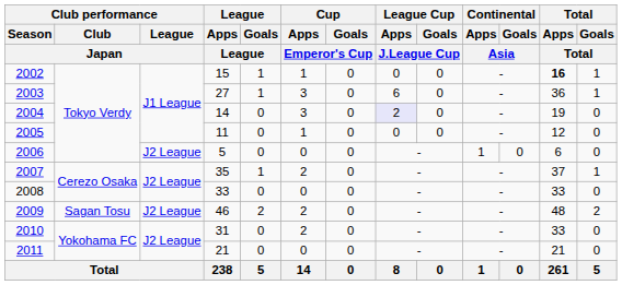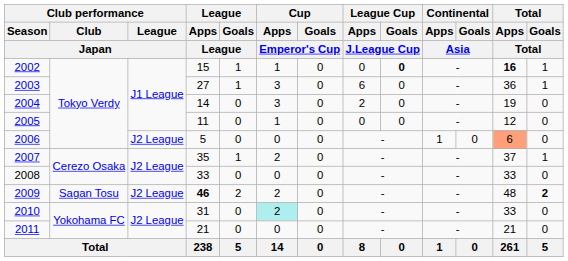2002 | League Cup / Goals / J.League Cup: normal -> bold
2004 | League Cup / Apps / J.League Cup: lavender background -> no background
2006 | Total / Apps / Total: no background -> lightsalmon background
2009 | League / Apps / League: normal -> bold
2009 | Total / Goals / Total: normal -> bold
2010 | Cup / Apps / Emperor's Cup: no background -> paleturquoise background
